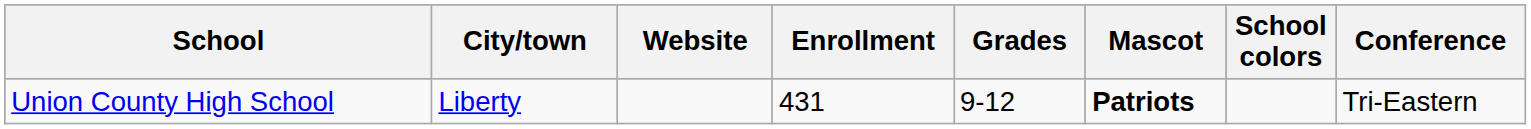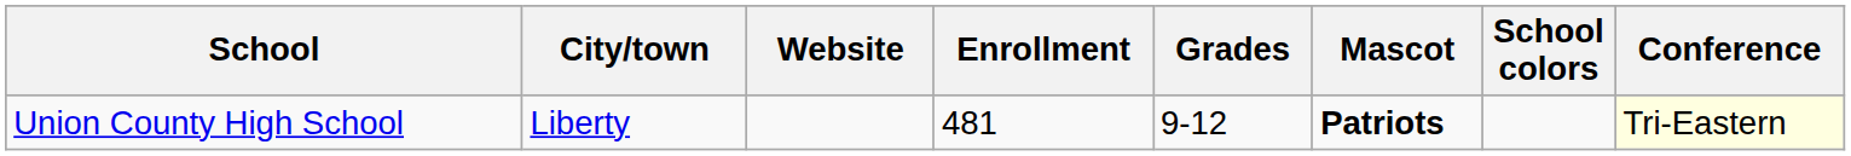Union County High School | Enrollment: 431 -> 481
Union County High School | Conference: no background -> lightyellow background
